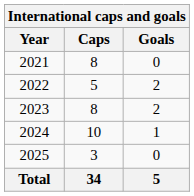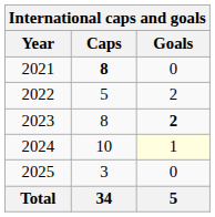2021 | Caps: normal -> bold
2023 | Goals: normal -> bold
2024 | Goals: no background -> lightyellow background
